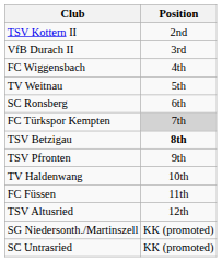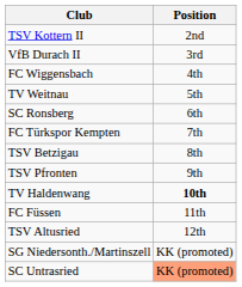FC Türkspor Kempten | Position: lightgrey background -> no background
TSV Betzigau | Position: bold -> normal
TV Haldenwang | Position: normal -> bold
SC Untrasried | Position: no background -> lightsalmon background
